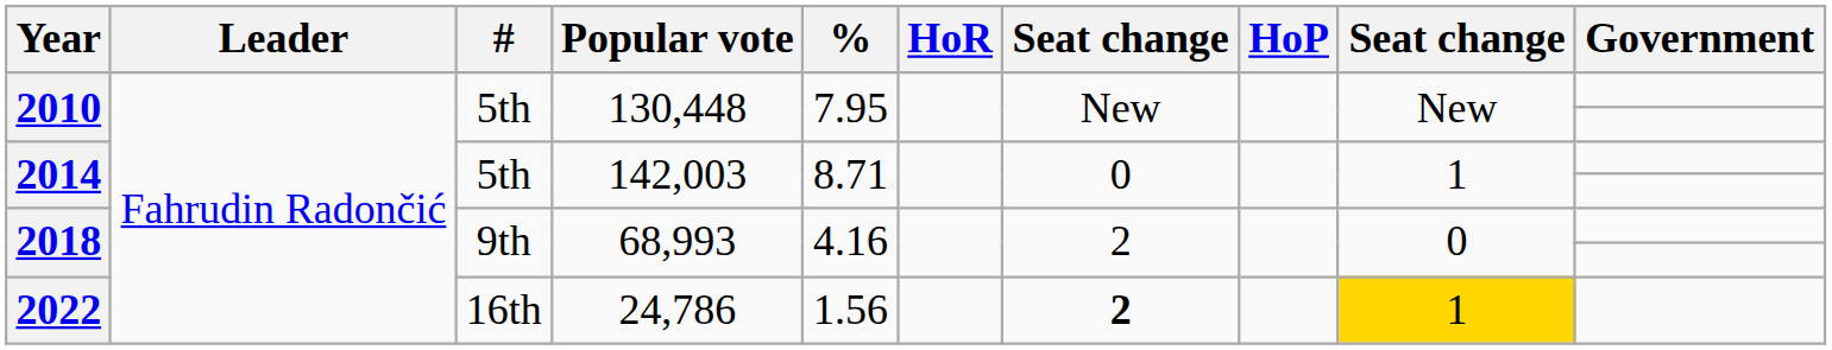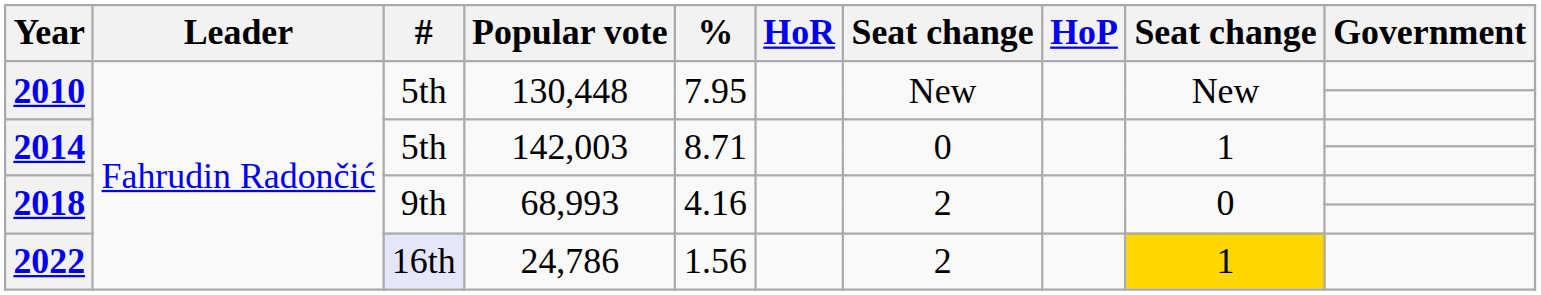2022 | #: no background -> lavender background
2022 | column 7: bold -> normal
